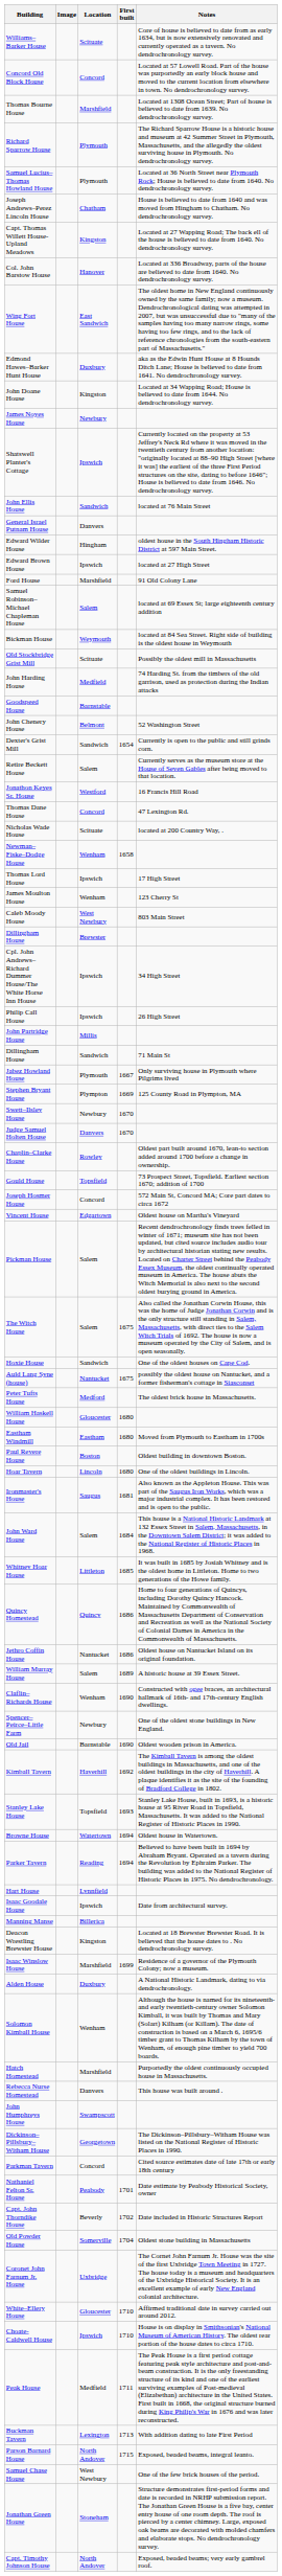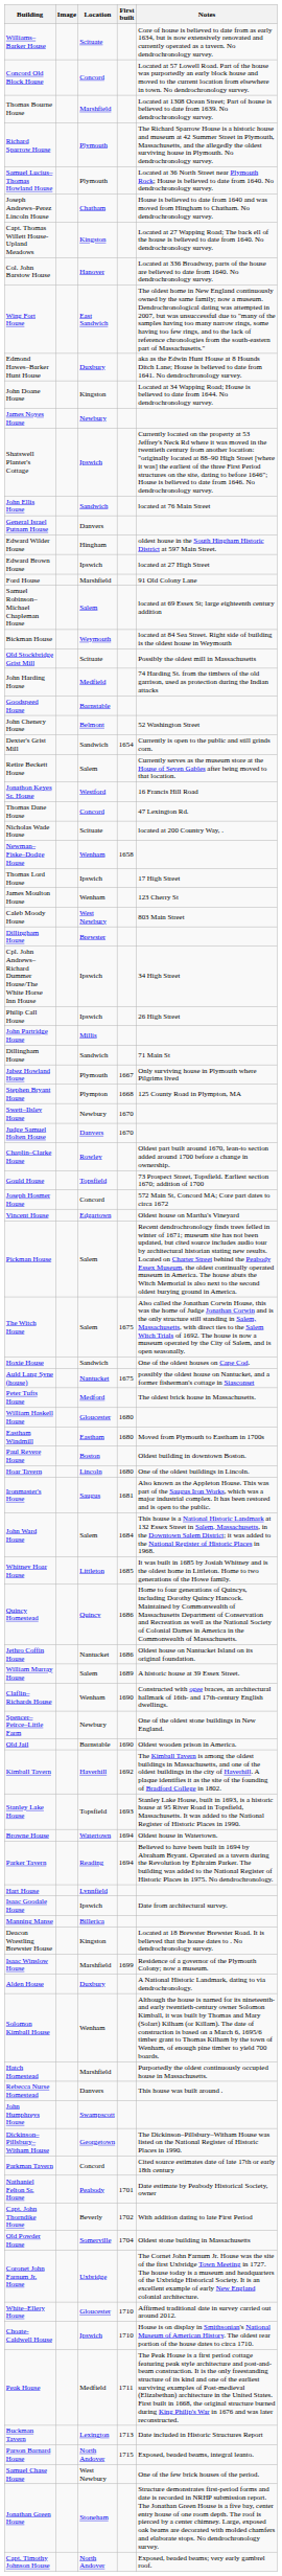Stephen Bryant House | First built: 1669 -> 1668
Capt. John Thorndike House | Notes: Date included in Historic Structures Report -> With addition dating to late First Period
Buckman Tavern | Notes: With addition dating to late First Period -> Date included in Historic Structures Report
